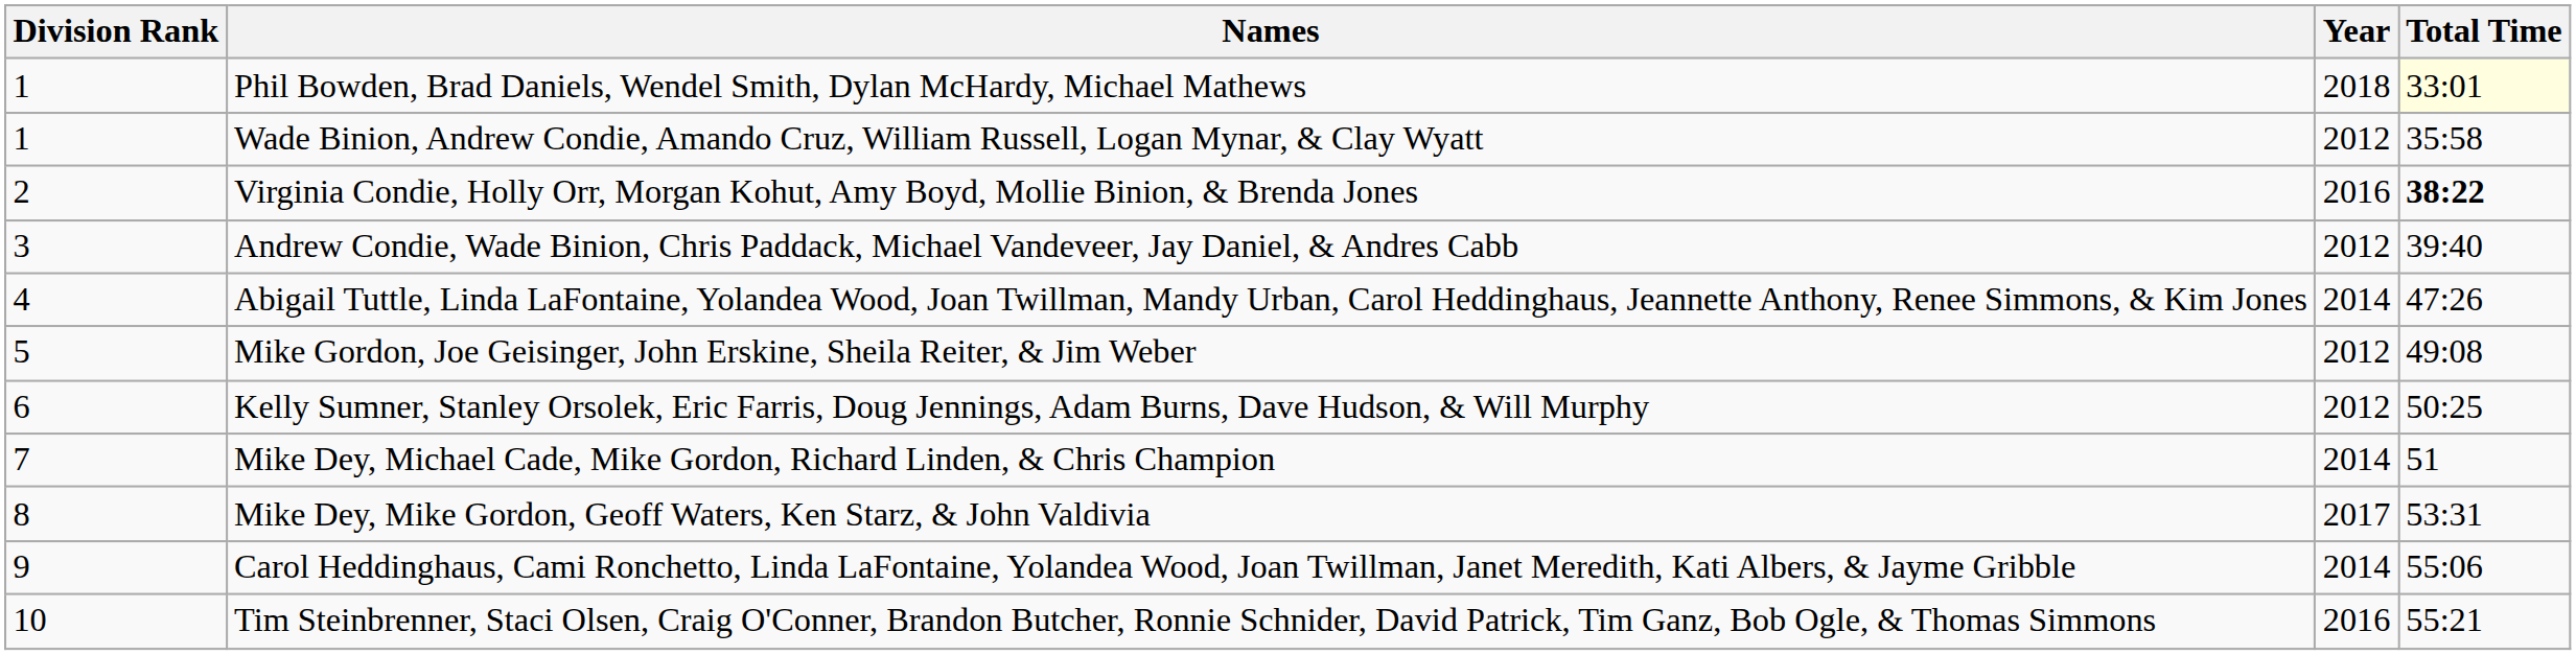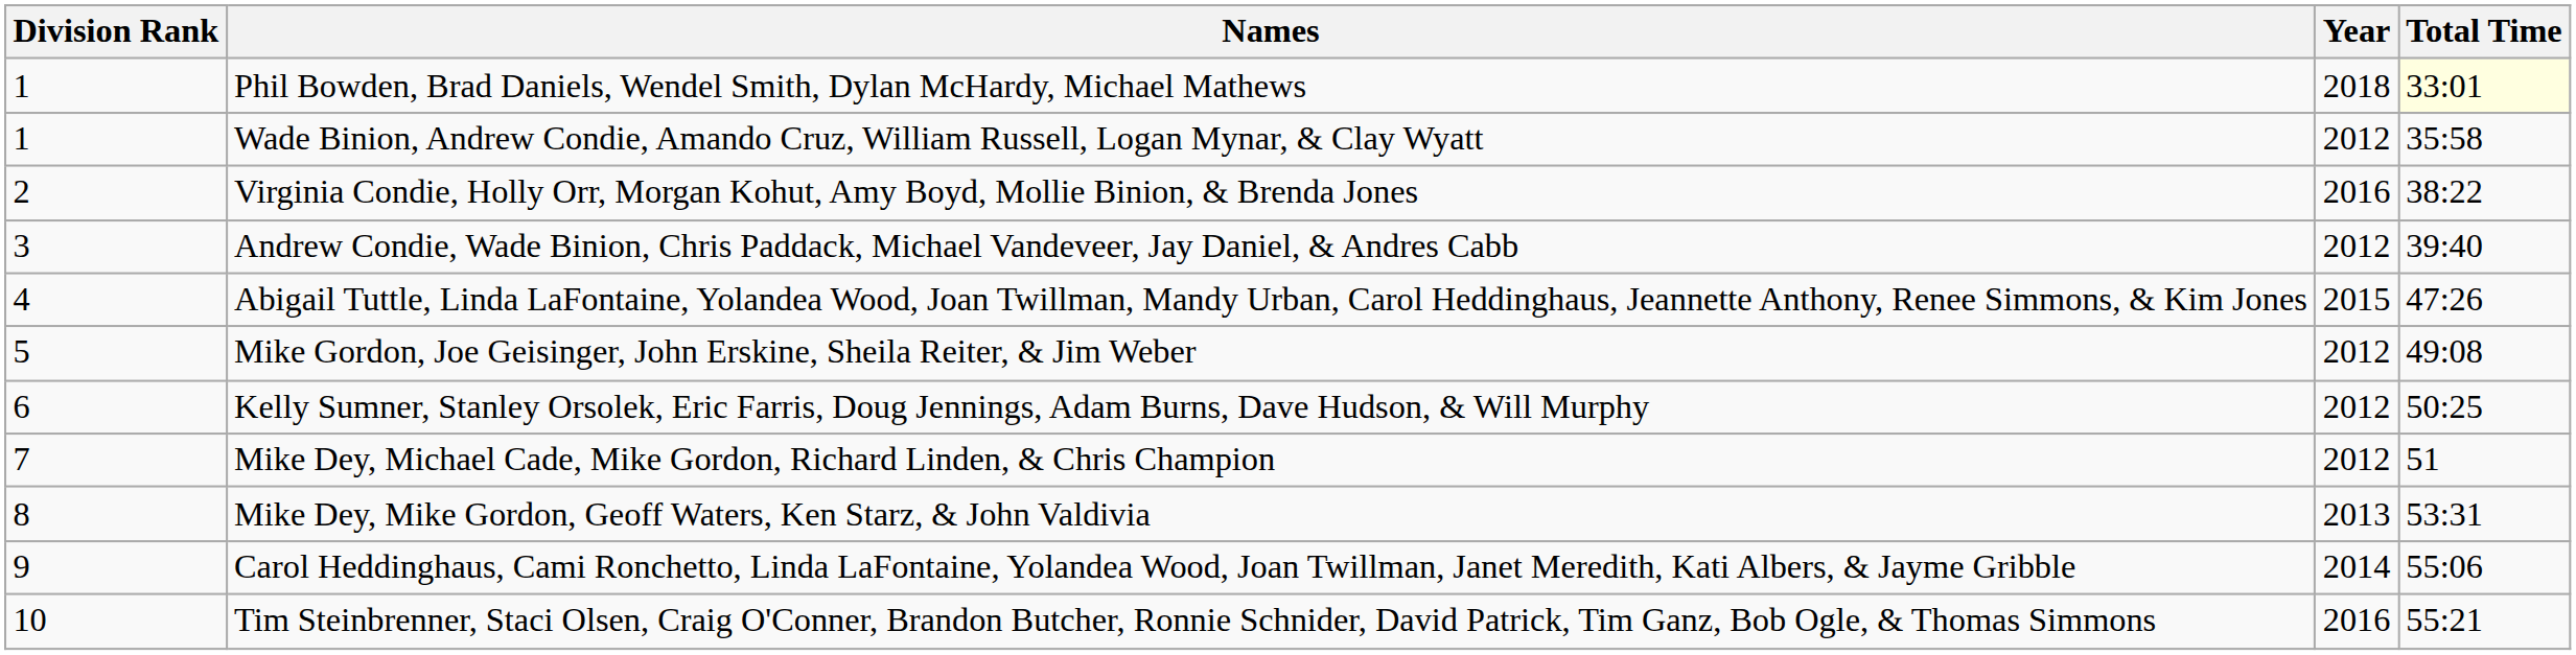row 4 | Total Time: bold -> normal
row 6 | Year: 2014 -> 2015
row 9 | Year: 2014 -> 2012
row 10 | Year: 2017 -> 2013
